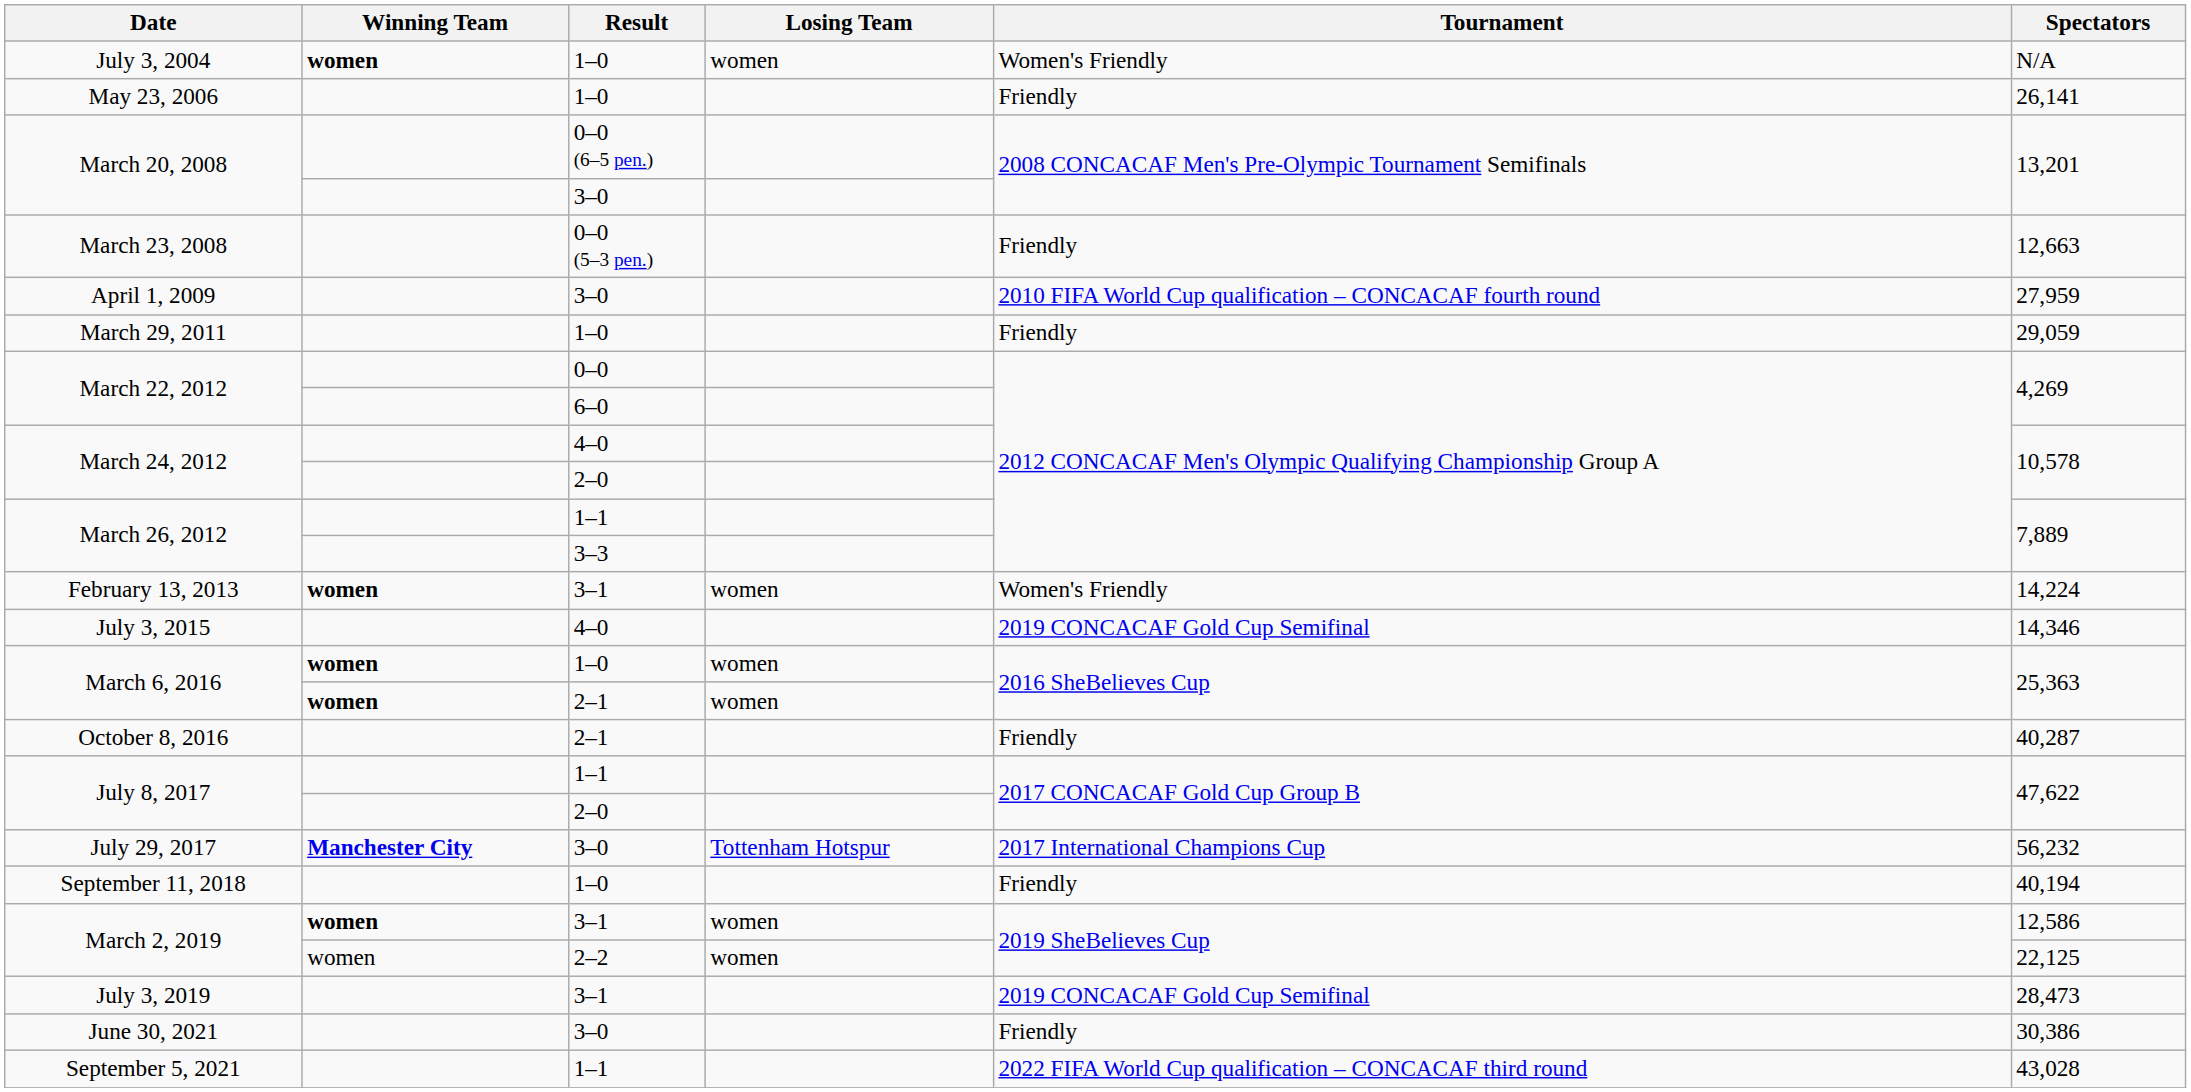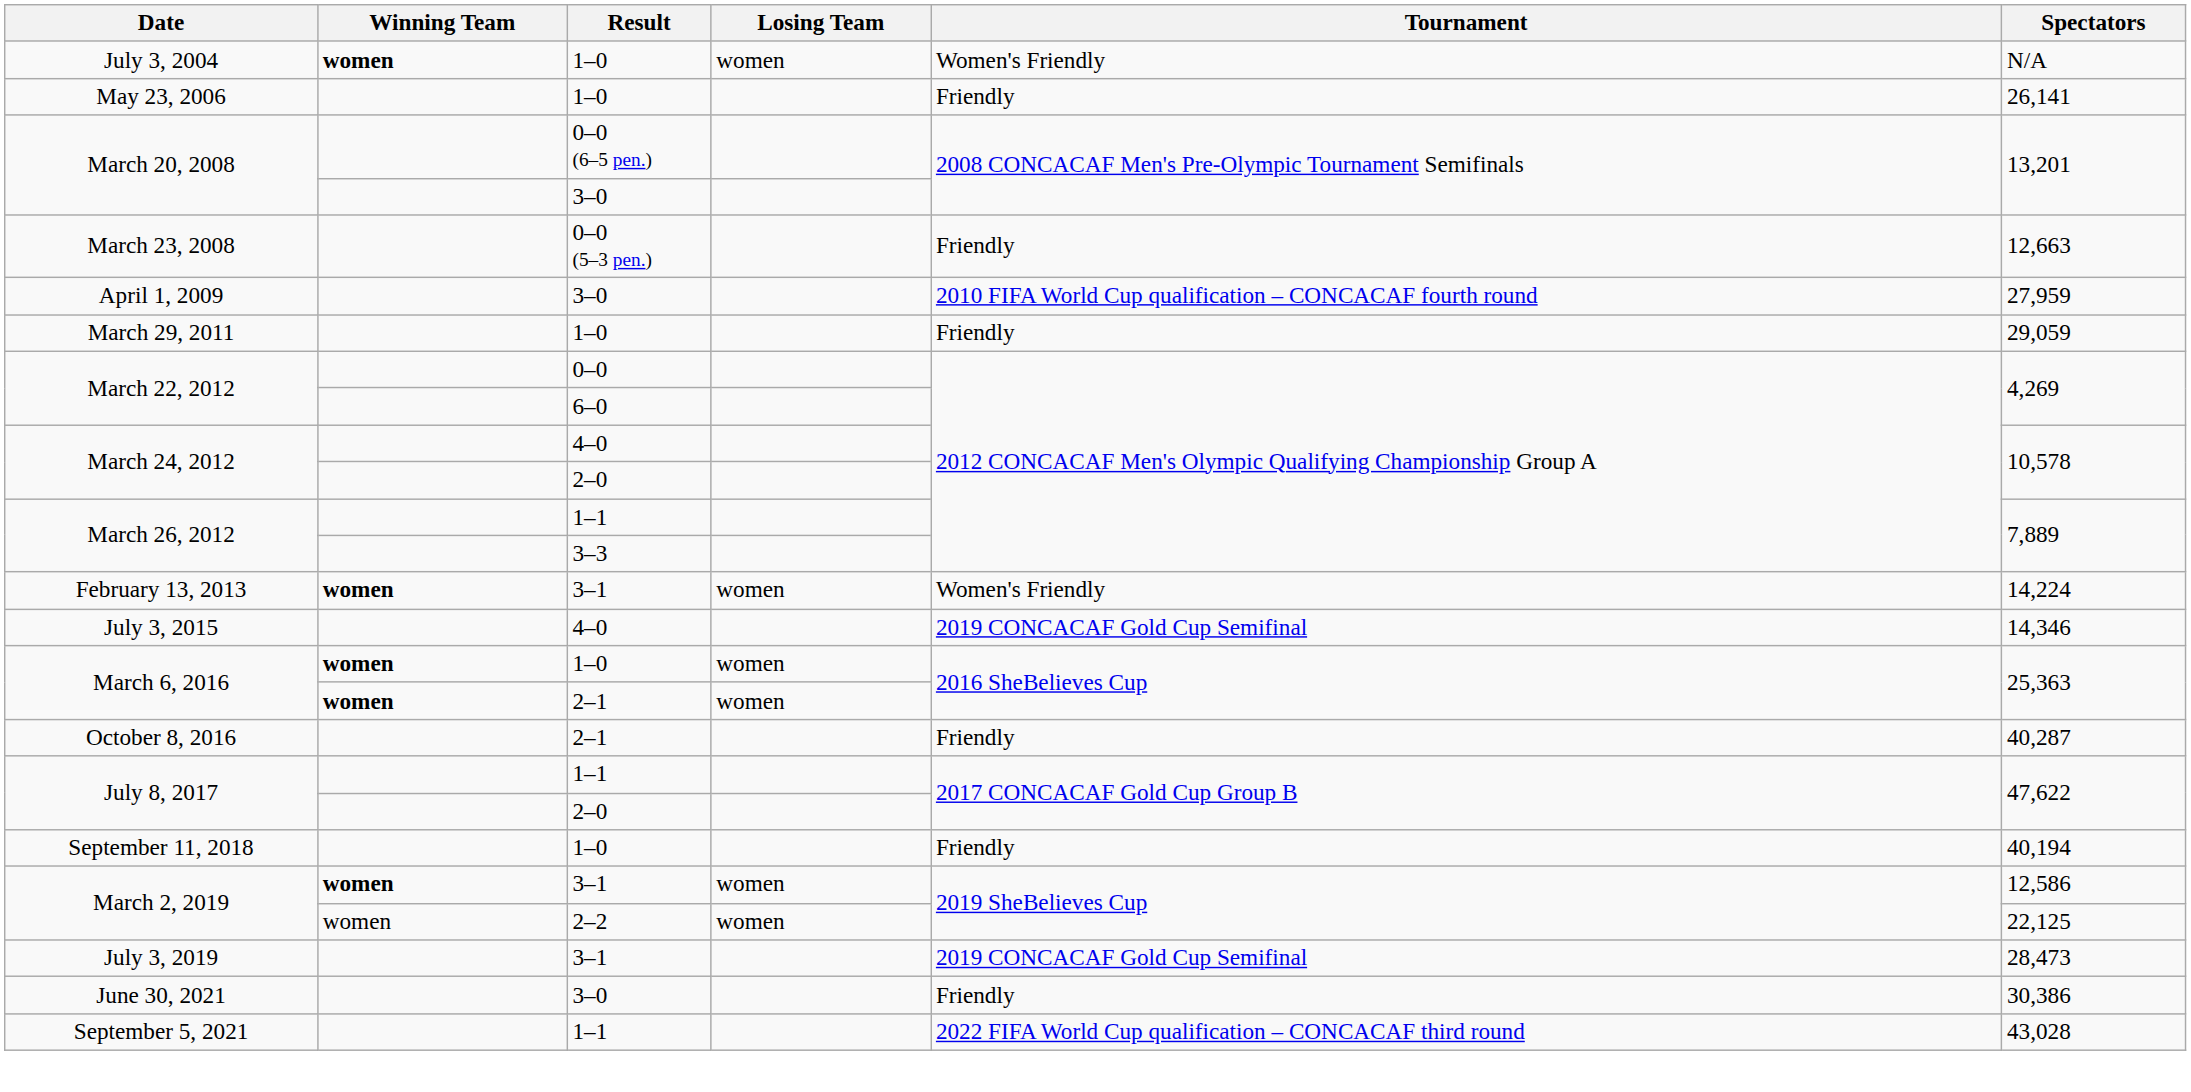- row: July 29, 2017 | Manchester City | 3–0 | Tottenham Hotspur | 2017 International Champions Cup | 56,232
